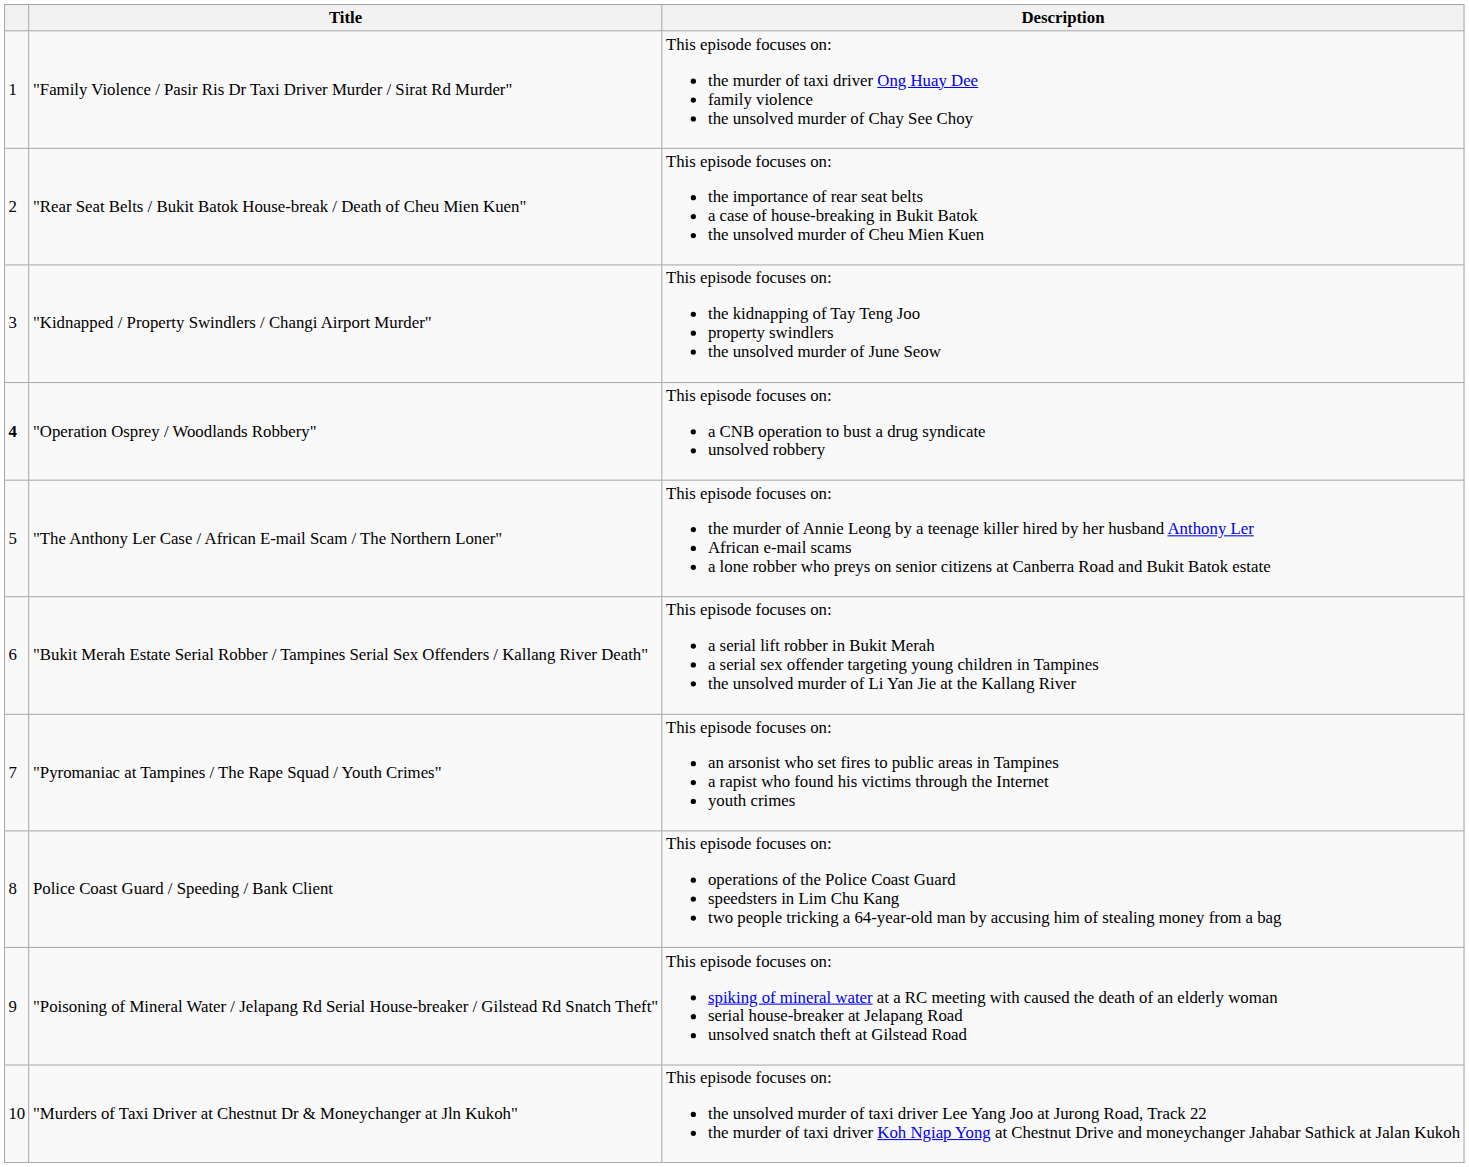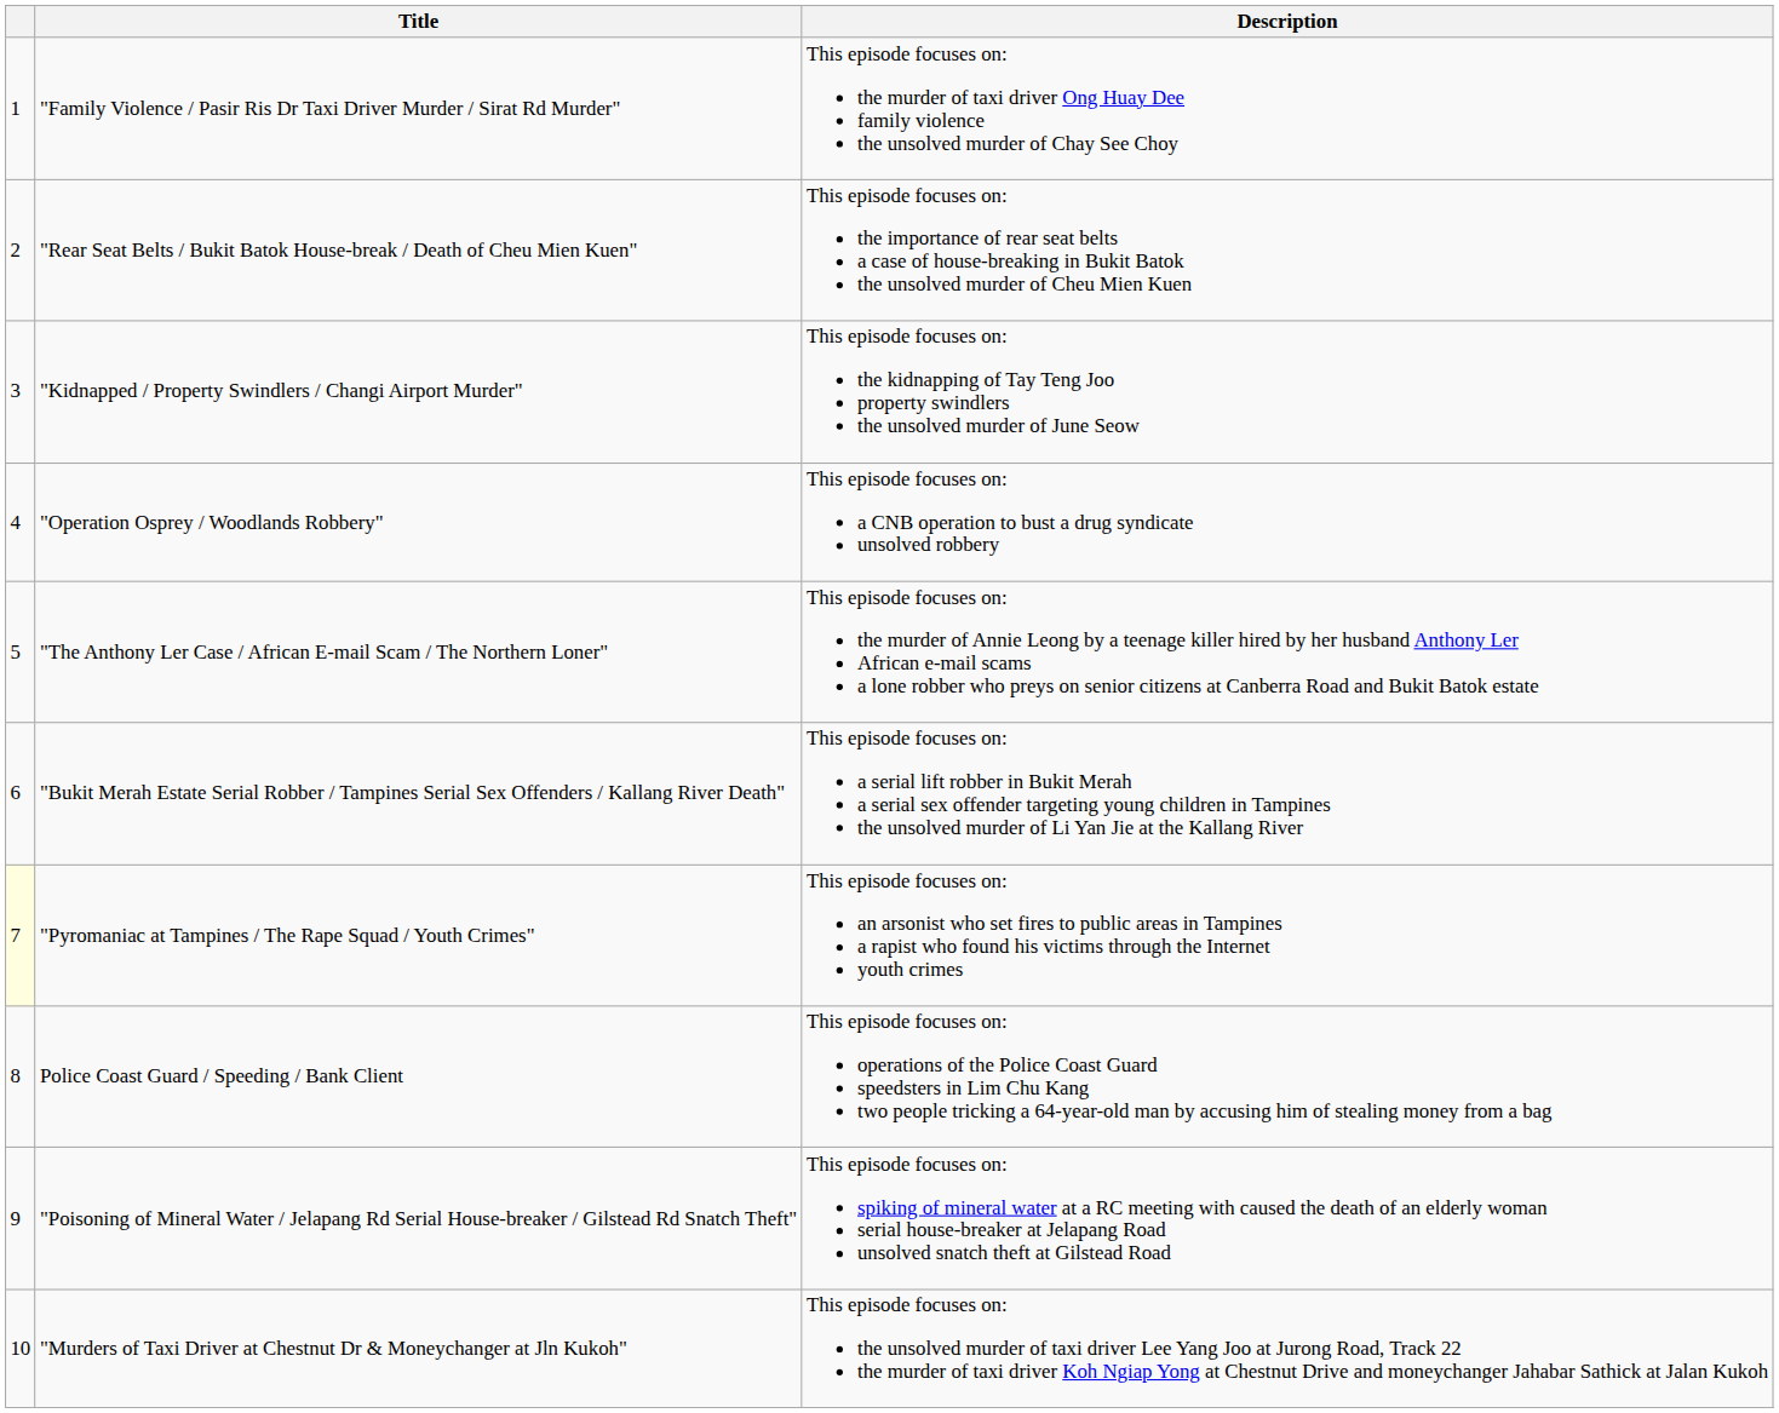"Operation Osprey / Woodlands Robbery" | column 1: bold -> normal
"Pyromaniac at Tampines / The Rape Squad / Youth Crimes" | column 1: no background -> lightyellow background
